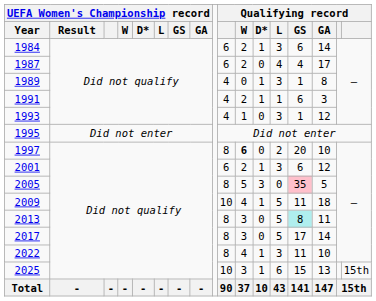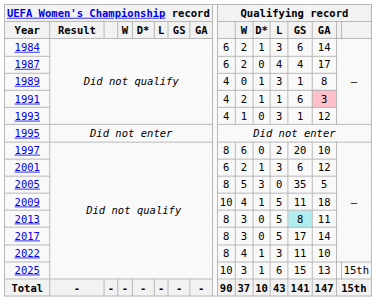1991 | Qualifying record / GA: no background -> pink background
1997 | Qualifying record / W: bold -> normal
2005 | Qualifying record / GS: pink background -> no background
